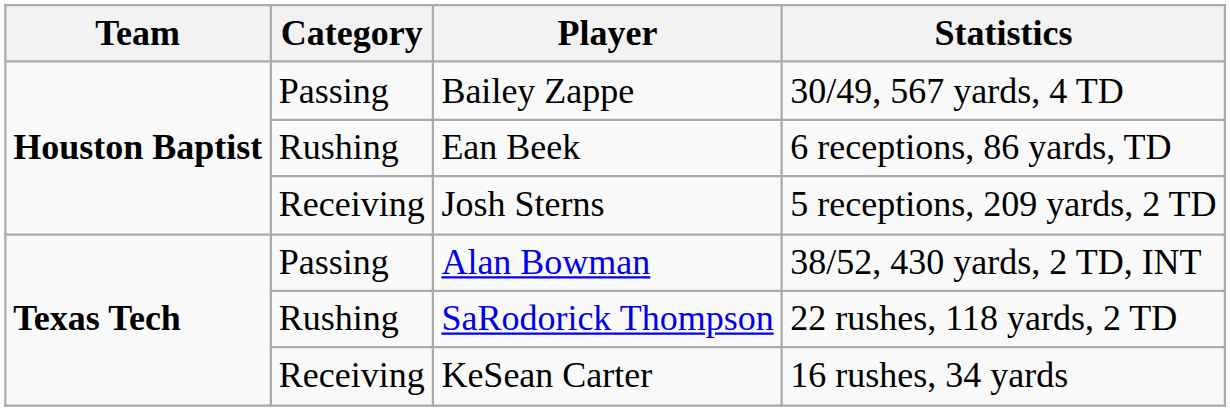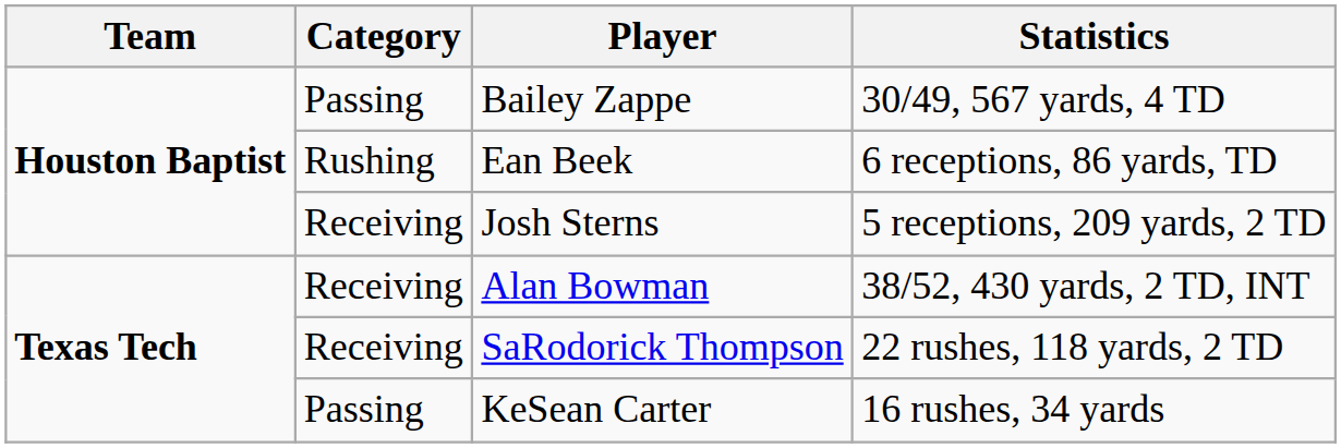Alan Bowman | Category: Passing -> Receiving
SaRodorick Thompson | Category: Rushing -> Receiving
KeSean Carter | Category: Receiving -> Passing
